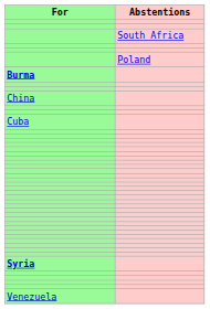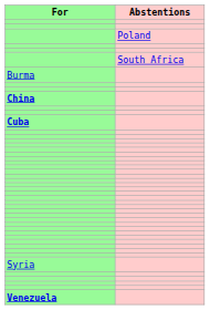row 4 | Abstentions: South Africa -> Poland
row 7 | Abstentions: Poland -> South Africa
row 8 | For: bold -> normal
row 11 | For: normal -> bold
row 14 | For: normal -> bold
row 44 | For: bold -> normal
row 49 | For: normal -> bold
